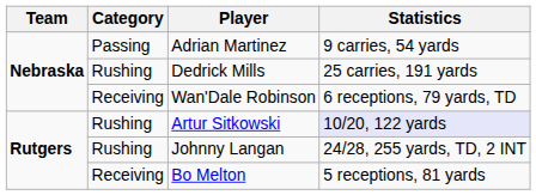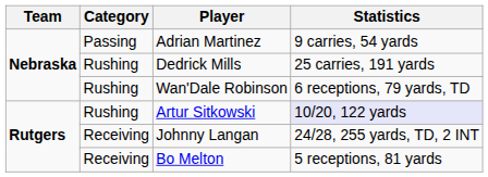Wan'Dale Robinson | Category: Receiving -> Rushing
Johnny Langan | Category: Rushing -> Receiving
